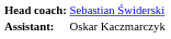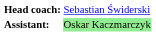Assistant: | column 2: no background -> lightgreen background
